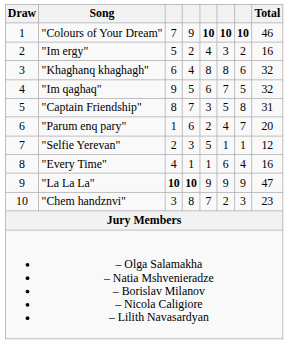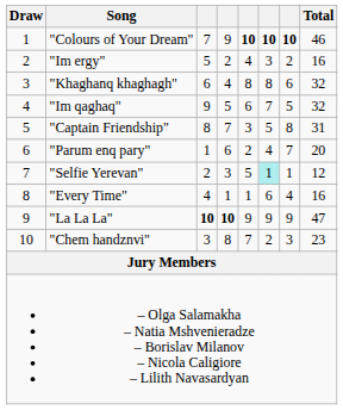"Selfie Yerevan" | column 6: no background -> paleturquoise background
